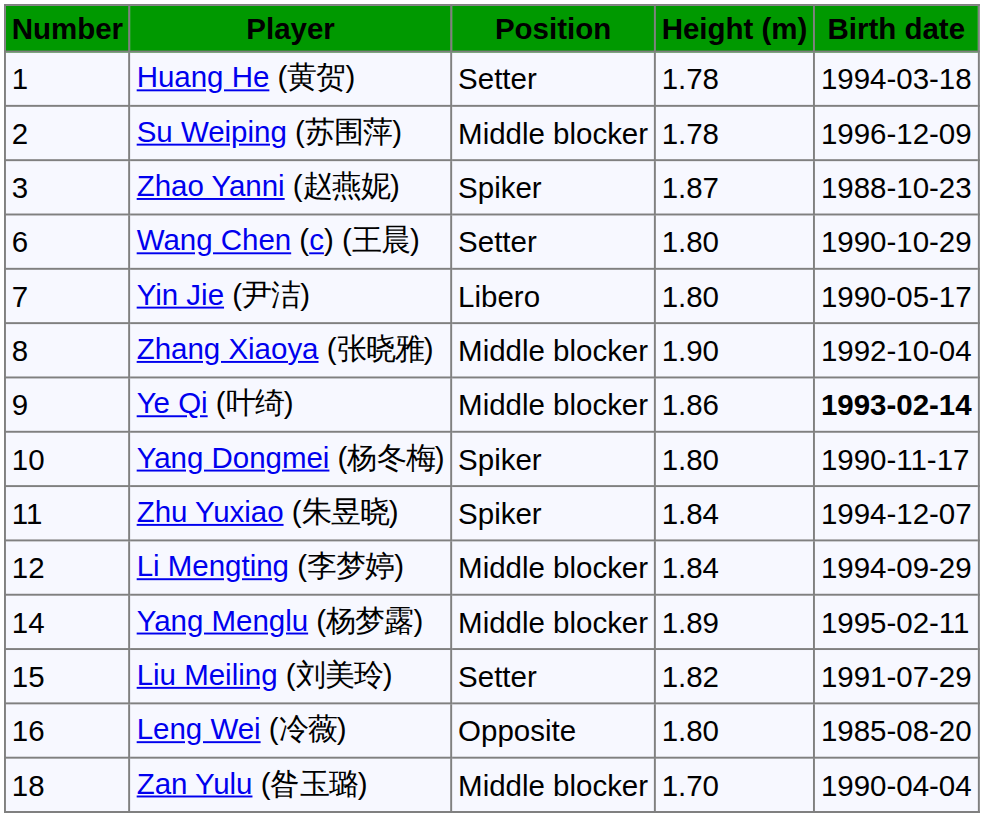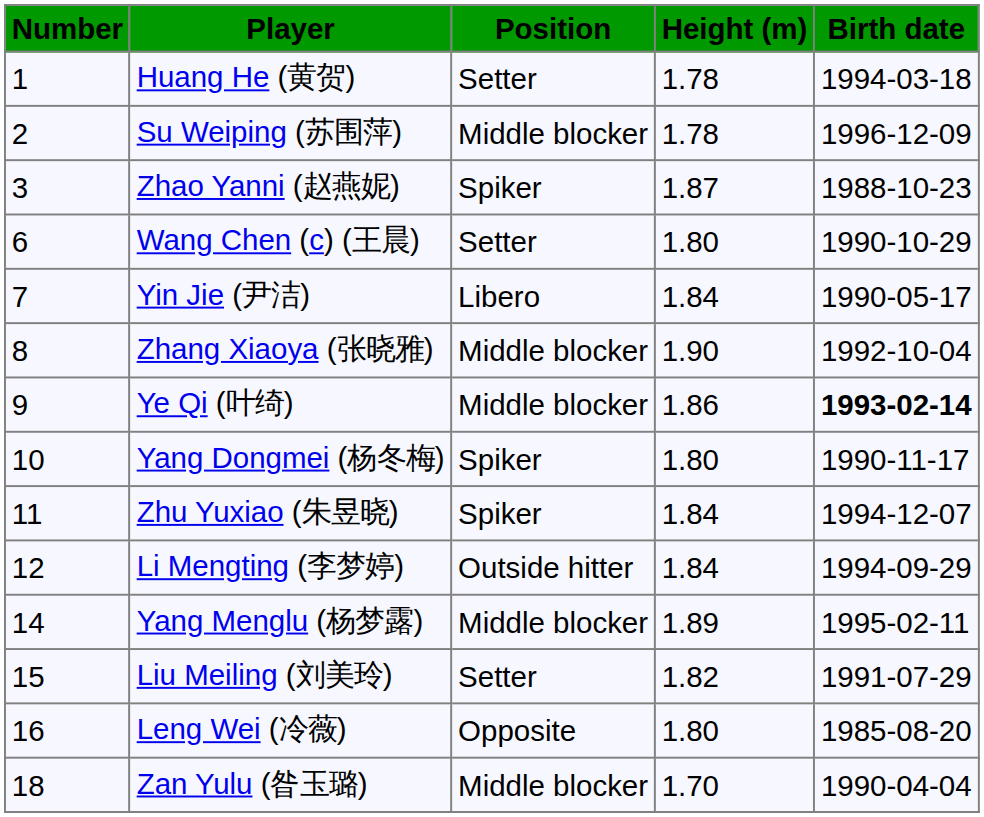Yin Jie (尹洁) | Height (m): 1.80 -> 1.84
Li Mengting (李梦婷) | Position: Middle blocker -> Outside hitter
